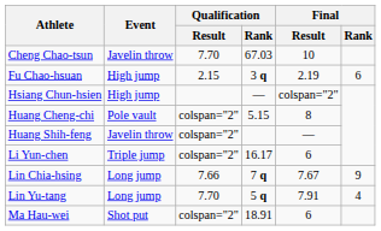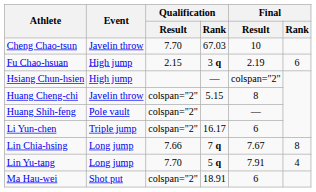Huang Cheng-chi | Event: Pole vault -> Javelin throw
Huang Shih-feng | Event: Javelin throw -> Pole vault
Lin Chia-hsing | Final / Rank: 9 -> 8
